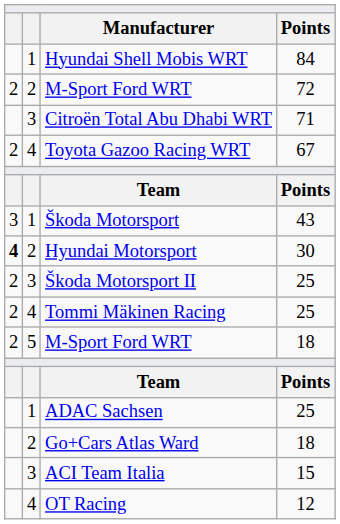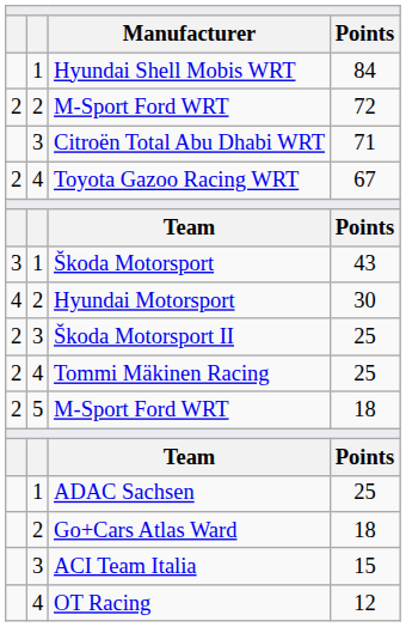Hyundai Motorsport | column 1: bold -> normal
